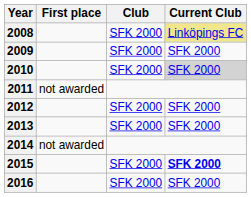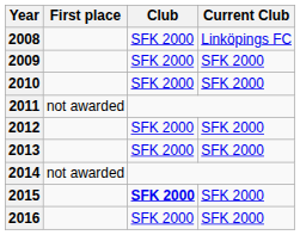2008 | Current Club: khaki background -> no background
2010 | Current Club: lightgrey background -> no background
2015 | Club: normal -> bold
2015 | Current Club: bold -> normal
